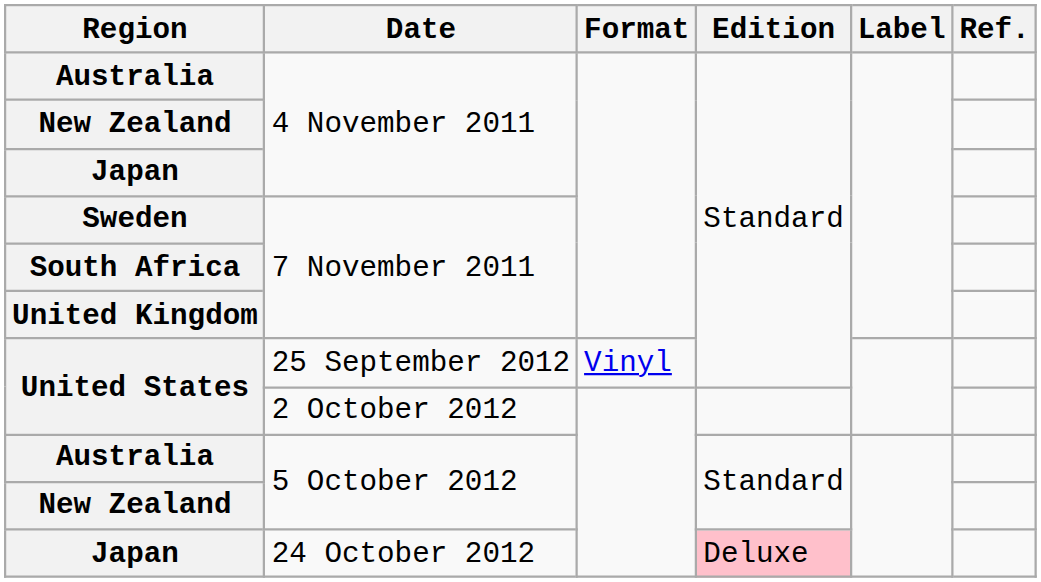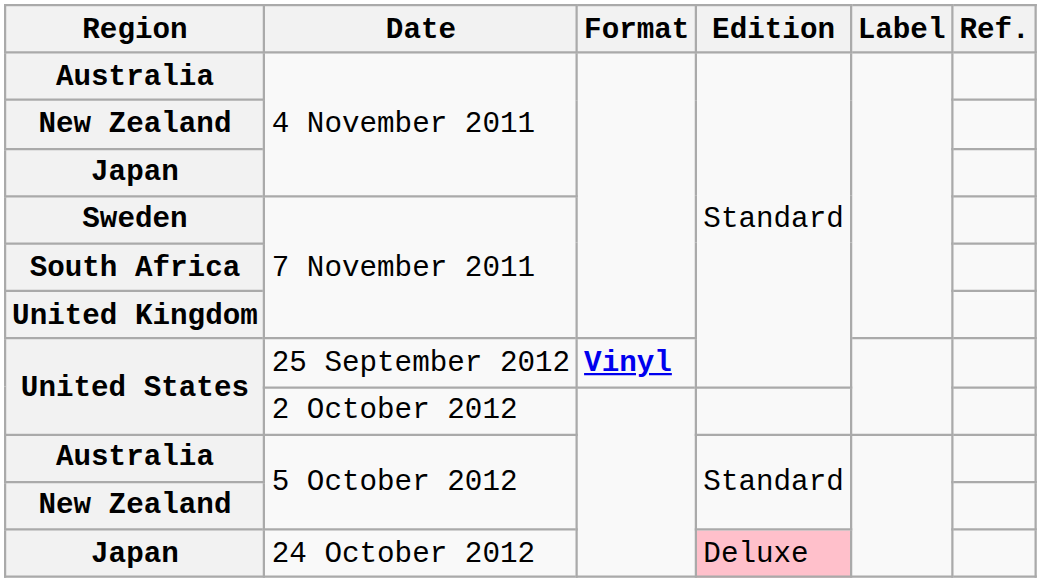United States / 25 September 2012 | Format: normal -> bold
